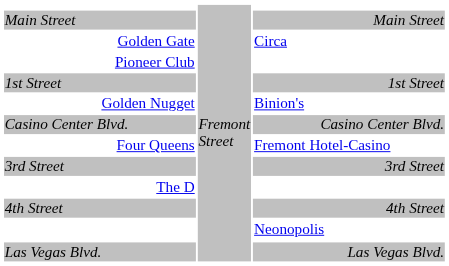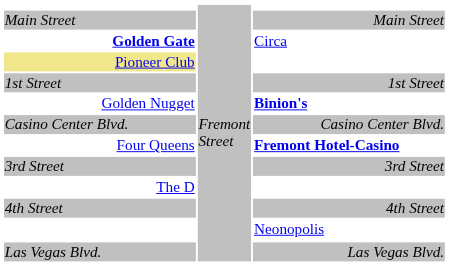Golden Gate | column 1: normal -> bold
Pioneer Club | column 1: no background -> khaki background
Golden Nugget | column 3: normal -> bold
Four Queens | column 3: normal -> bold
